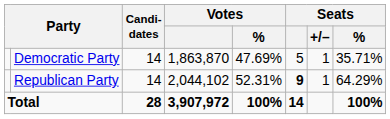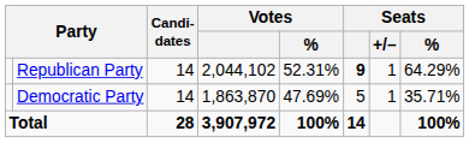rows swapped: Republican Party <-> Democratic Party
